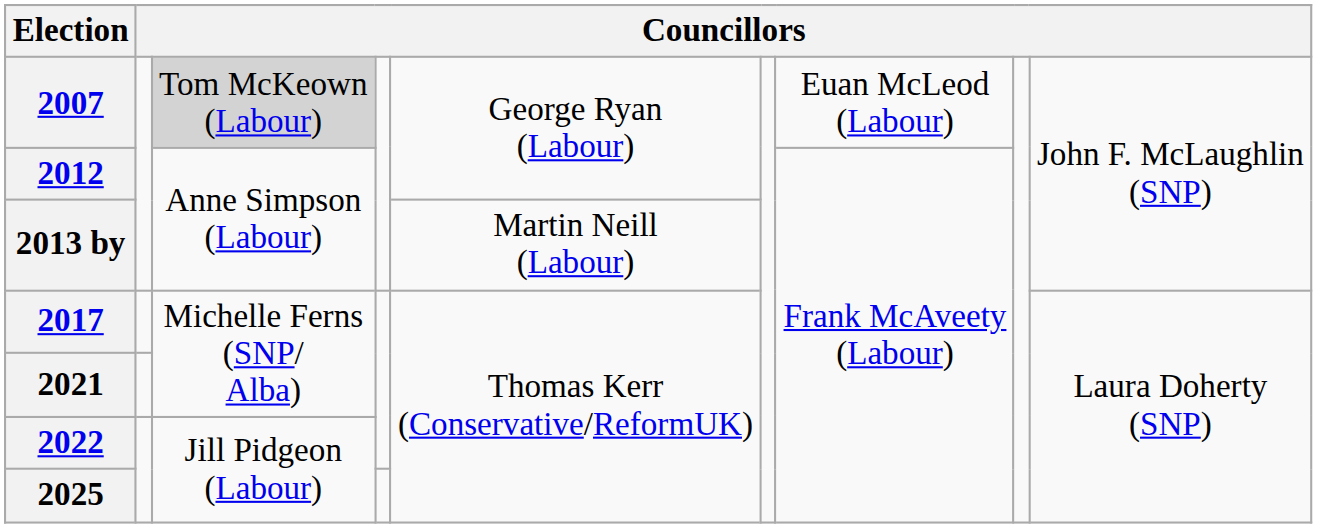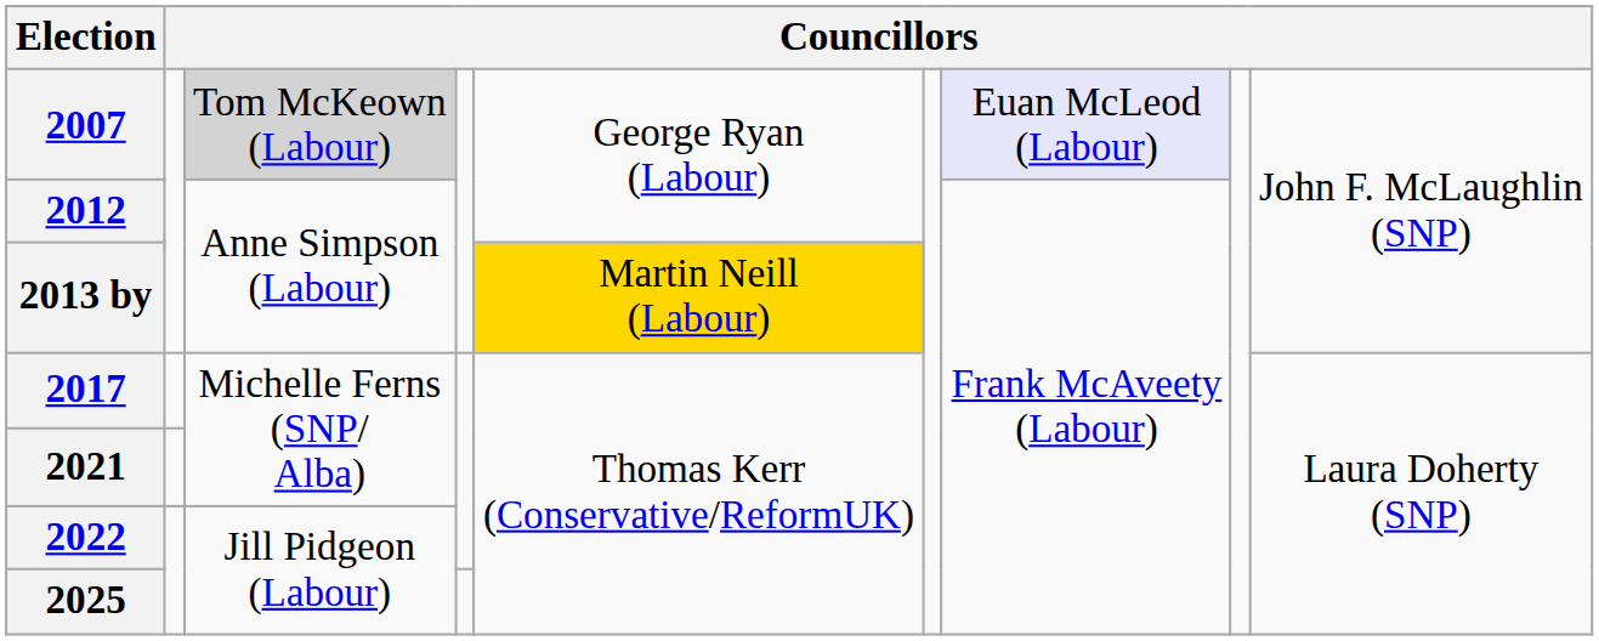2007 | column 7: no background -> lavender background
2013 by | column 5: no background -> gold background
